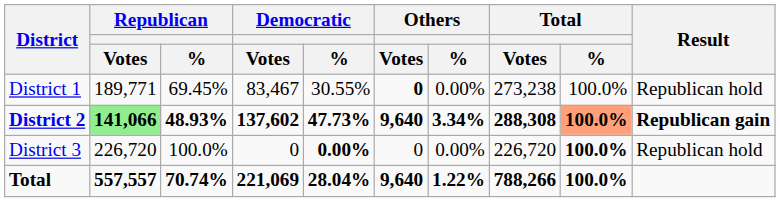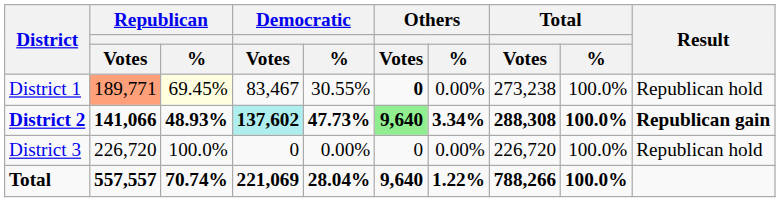District 1 | Republican / Votes: no background -> lightsalmon background
District 1 | Republican / %: no background -> lightyellow background
District 2 | Republican / Votes: lightgreen background -> no background
District 2 | Democratic / Votes: no background -> paleturquoise background
District 2 | Others / Votes: no background -> lightgreen background
District 2 | Total / %: lightsalmon background -> no background
District 3 | Democratic / %: bold -> normal
District 3 | Total / %: bold -> normal
